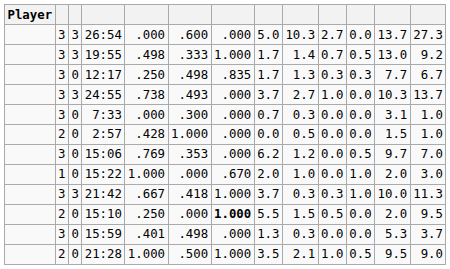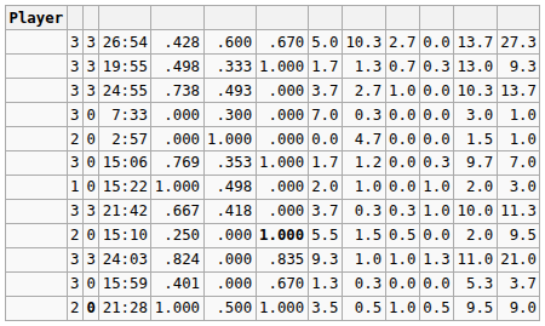26:54 | column 5: .000 -> .428
26:54 | column 7: .000 -> .670
19:55 | column 9: 1.4 -> 1.3
19:55 | column 11: 0.5 -> 0.3
19:55 | column 13: 9.2 -> 9.3
- row: 3 | 0 | 12:17 | .250 | .498 | .835 | 1.7 | 1.3 | 0.3 | 0.3 | 7.7 | 6.7
7:33 | column 8: 0.7 -> 7.0
7:33 | column 12: 3.1 -> 3.0
2:57 | column 5: .428 -> .000
2:57 | column 9: 0.5 -> 4.7
15:06 | column 7: .000 -> 1.000
15:06 | column 8: 6.2 -> 1.7
15:06 | column 11: 0.5 -> 0.3
15:22 | column 6: .000 -> .498
15:22 | column 7: .670 -> .000
21:42 | column 7: 1.000 -> .000
+ row: 3 | 3 | 24:03 | .824 | .000 | .835 | 9.3 | 1.0 | 1.0 | 1.3 | 11.0 | 21.0
15:59 | column 6: .498 -> .000
15:59 | column 7: .000 -> .670
21:28 | column 3: normal -> bold
21:28 | column 9: 2.1 -> 0.5
